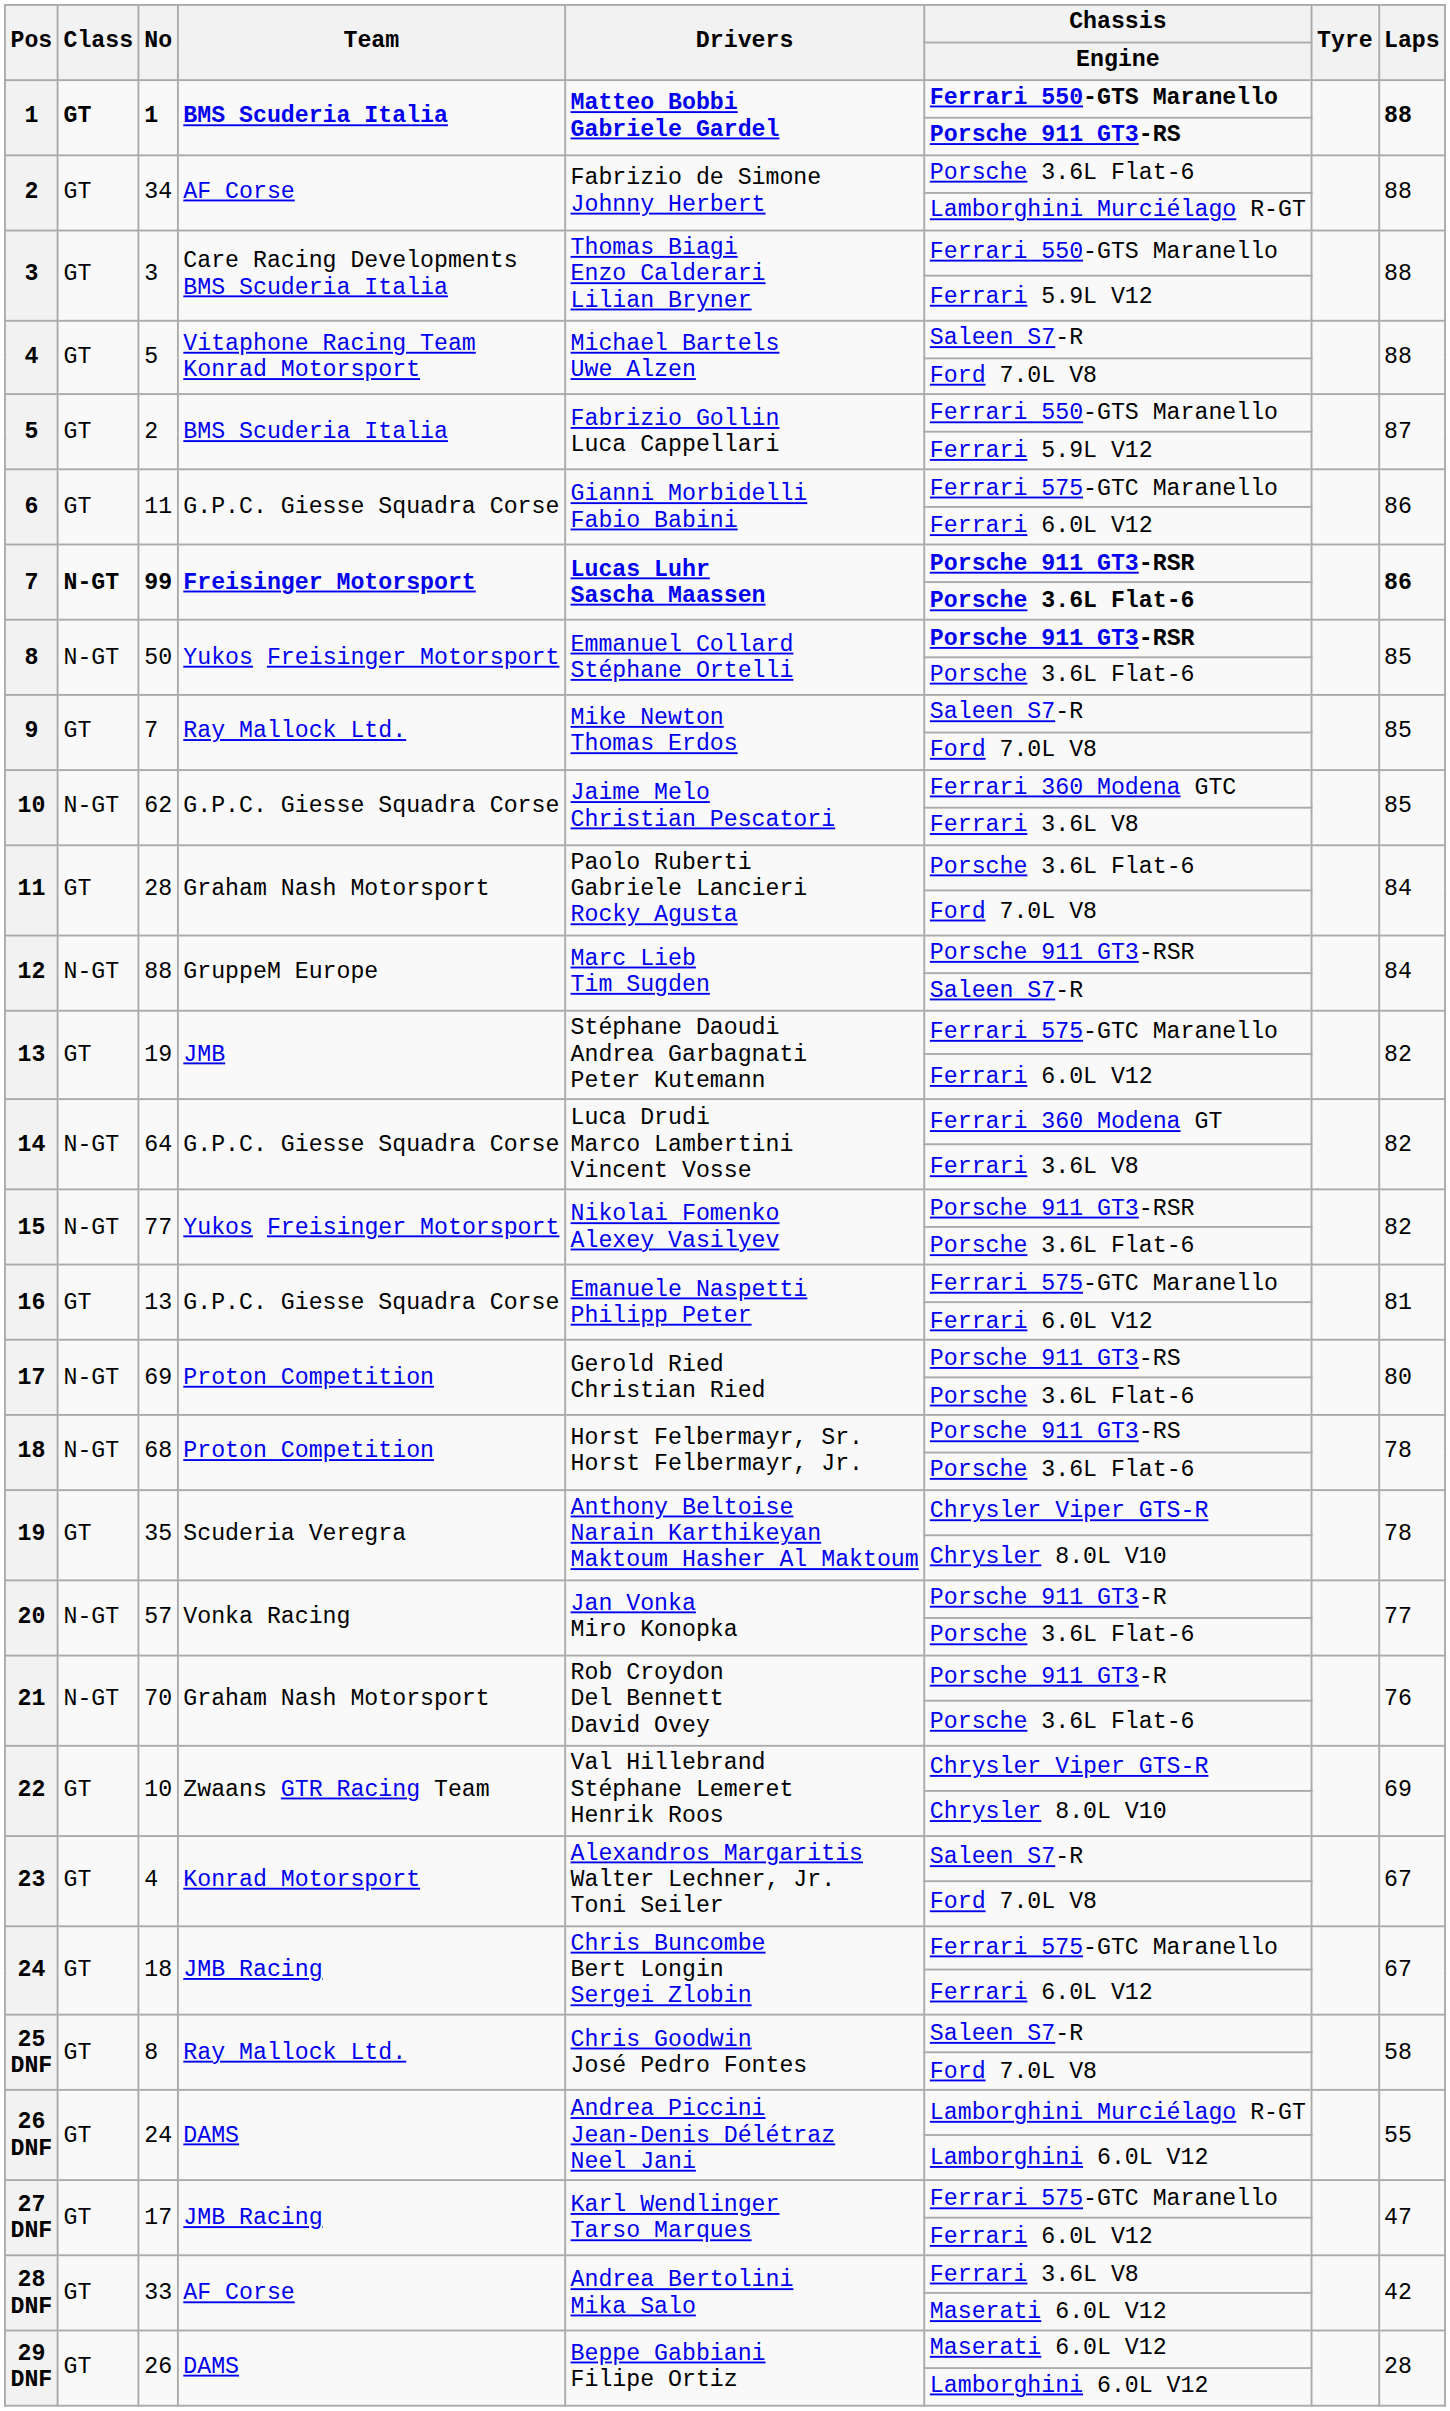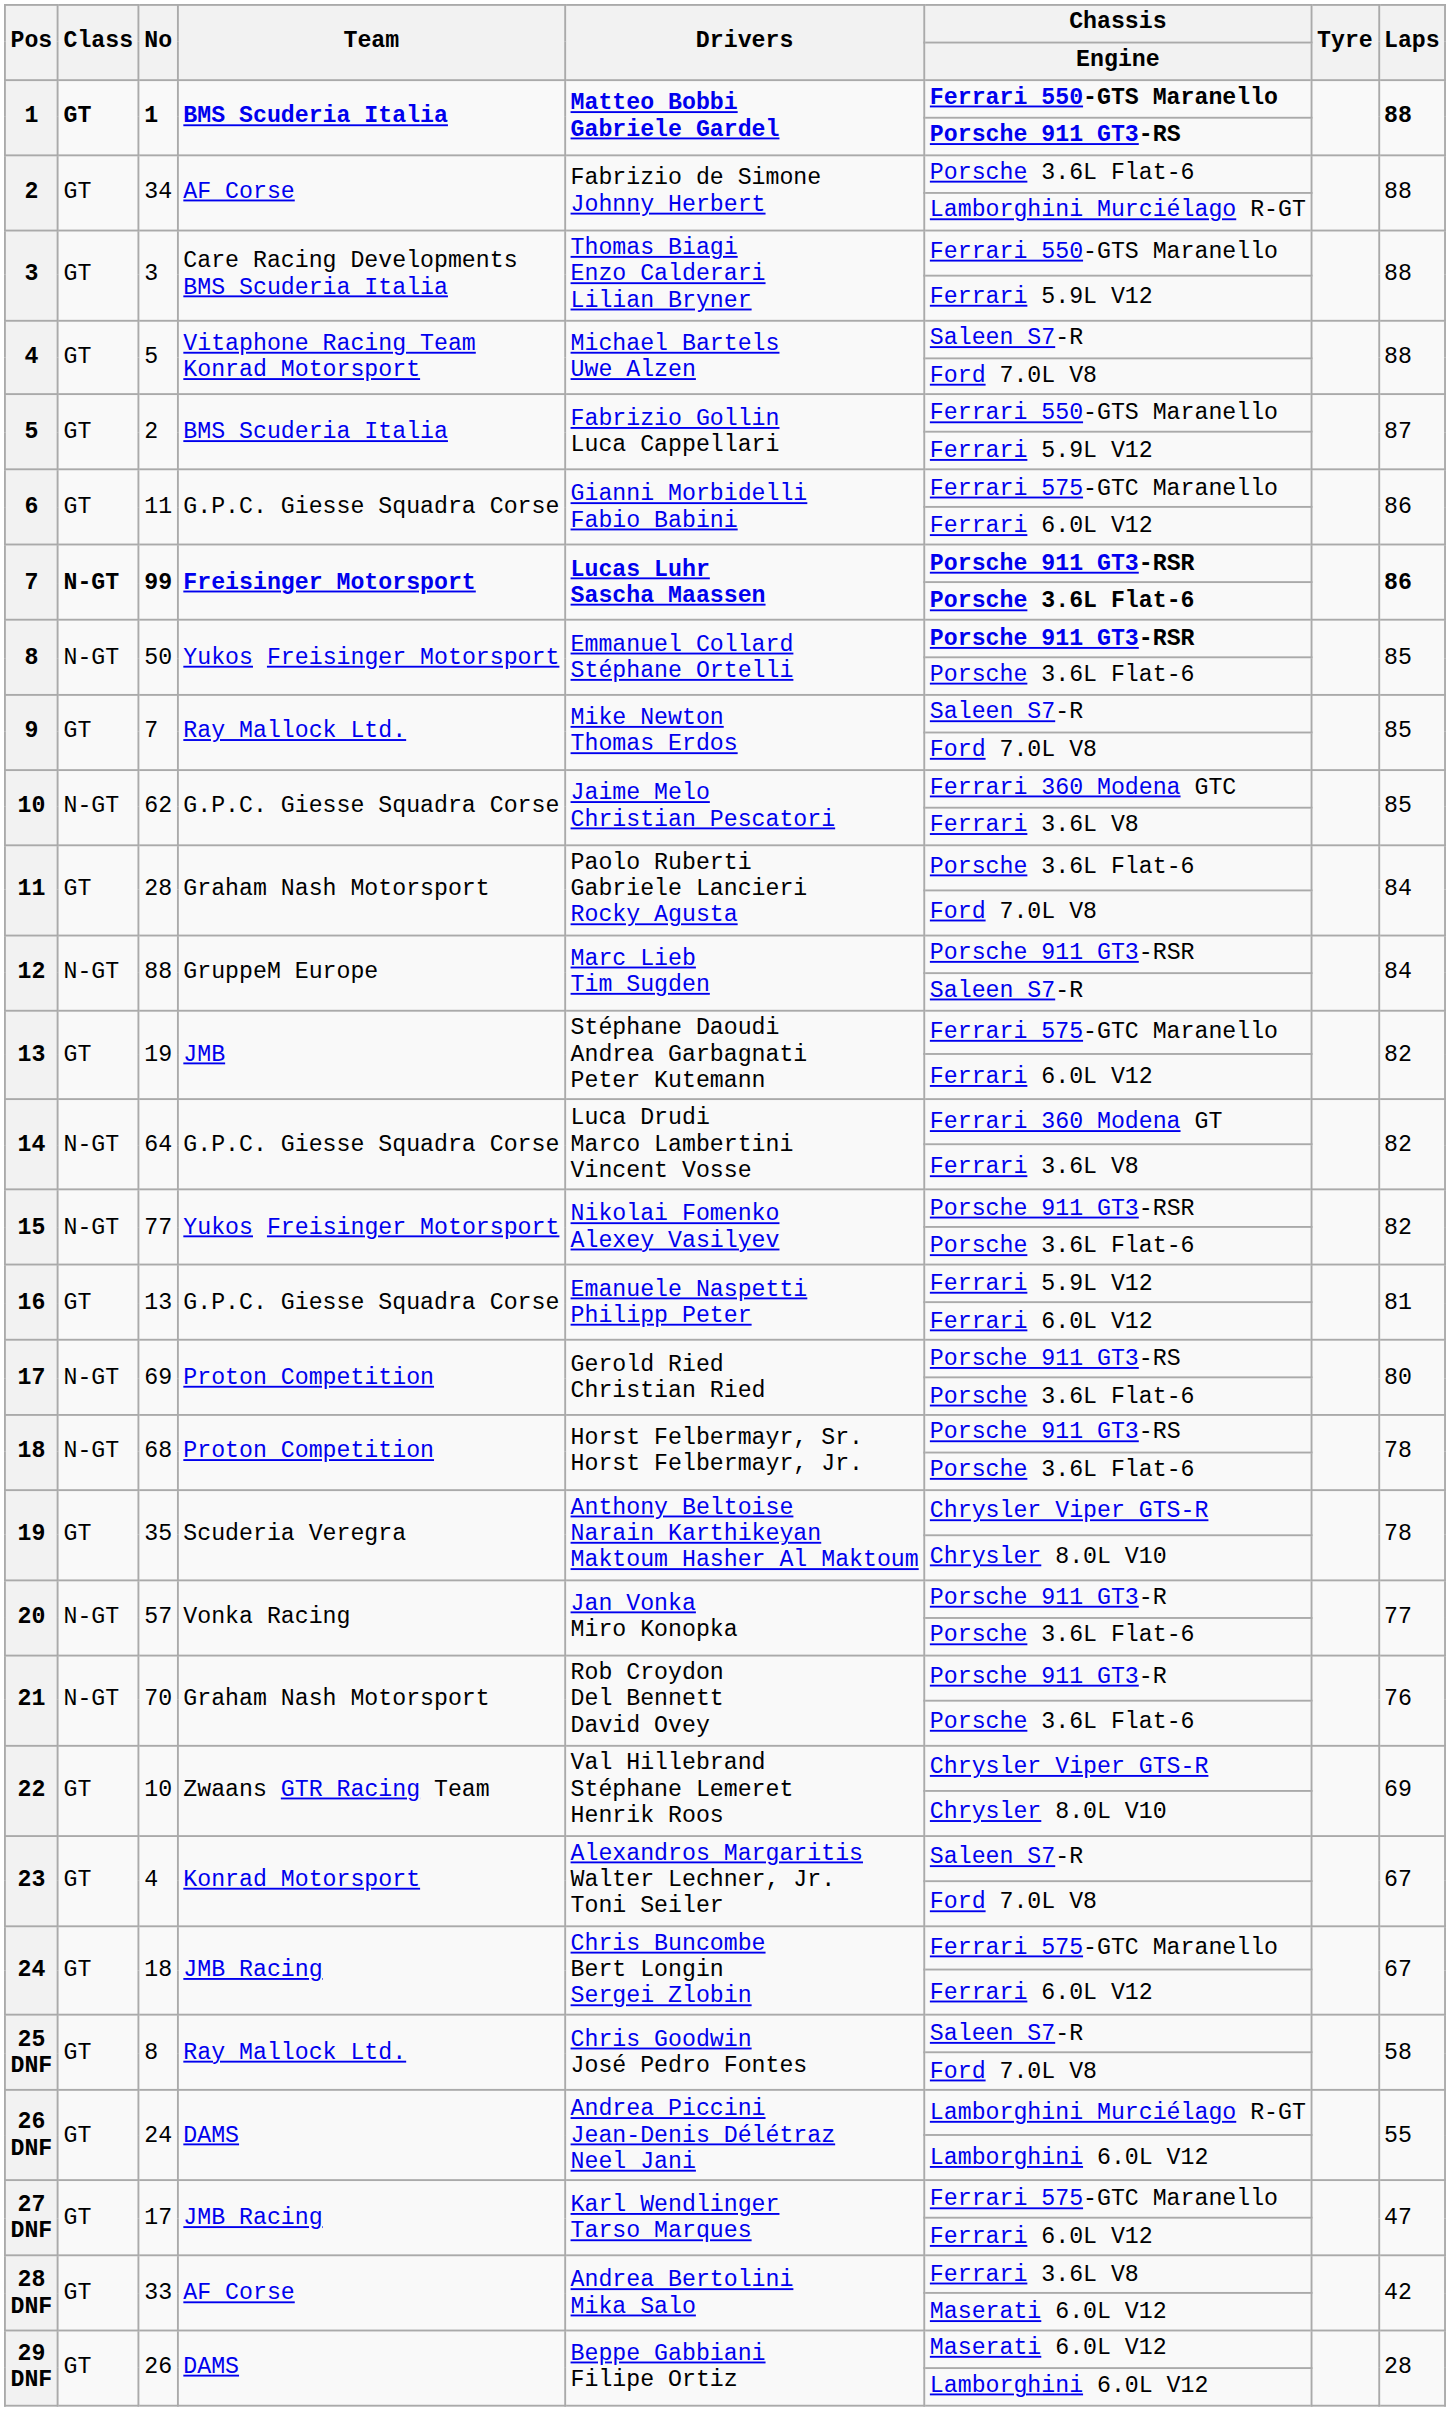row 33 | Chassis / Engine: Ferrari 575-GTC Maranello -> Ferrari 5.9L V12
